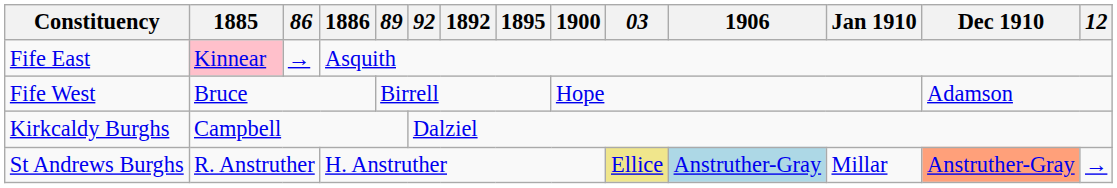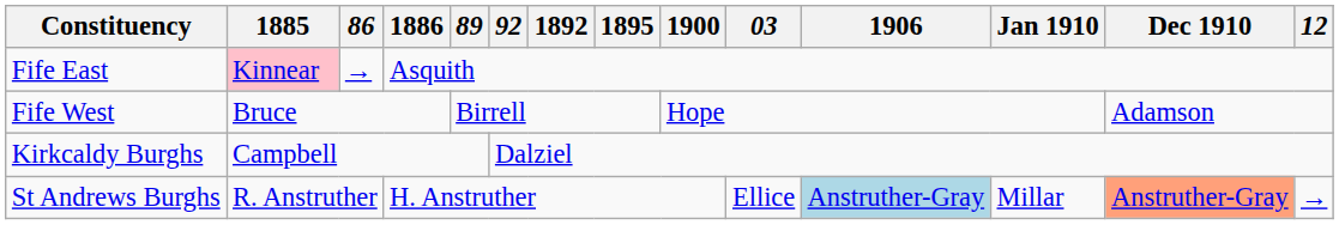St Andrews Burghs | 03: khaki background -> no background
